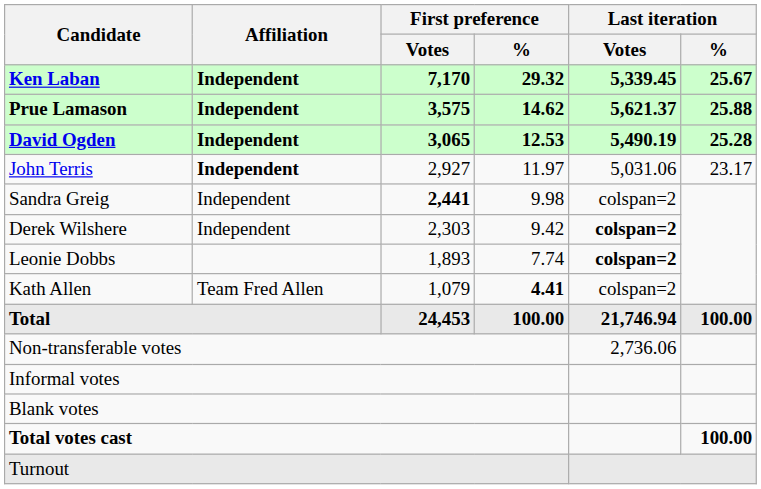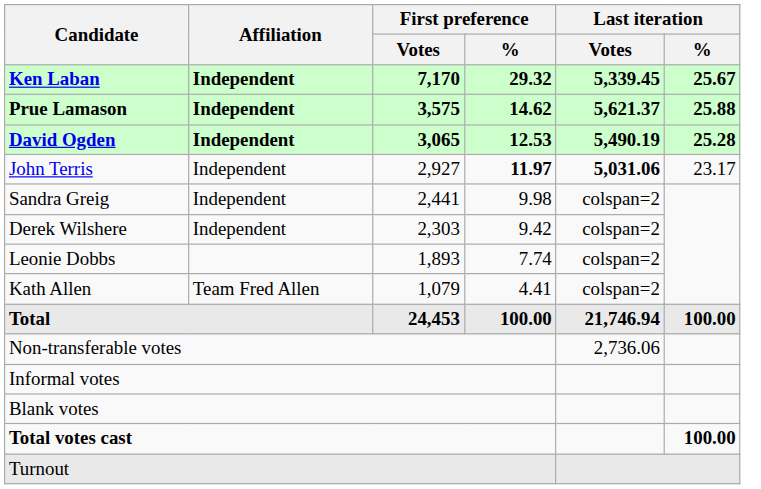John Terris | Affiliation: bold -> normal
John Terris | First preference / %: normal -> bold
John Terris | Last iteration / Votes: normal -> bold
Sandra Greig | First preference / Votes: bold -> normal
Derek Wilshere | Last iteration / Votes: bold -> normal
Leonie Dobbs | Last iteration / Votes: bold -> normal
Kath Allen | First preference / %: bold -> normal
